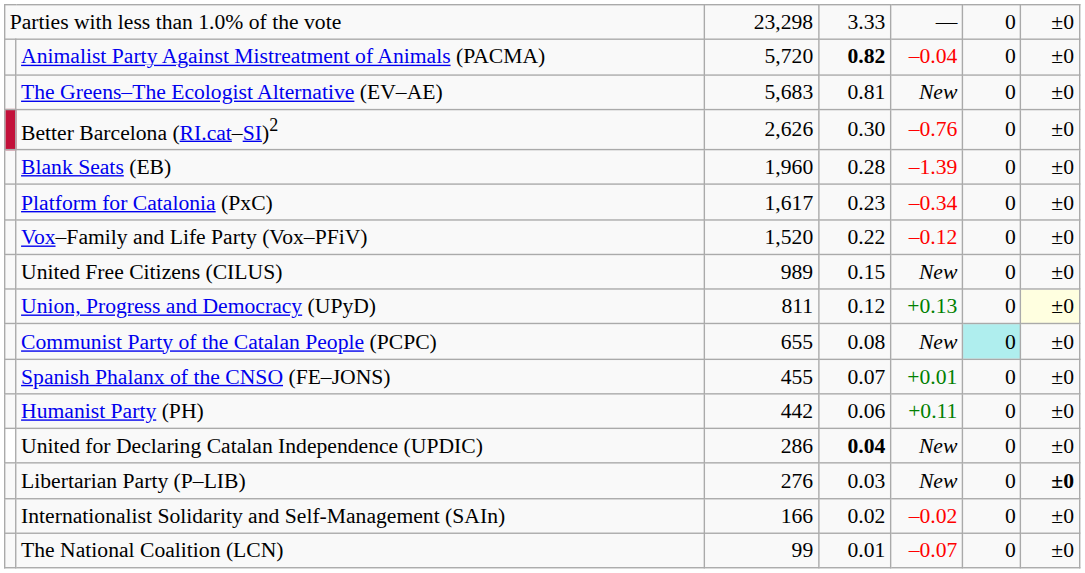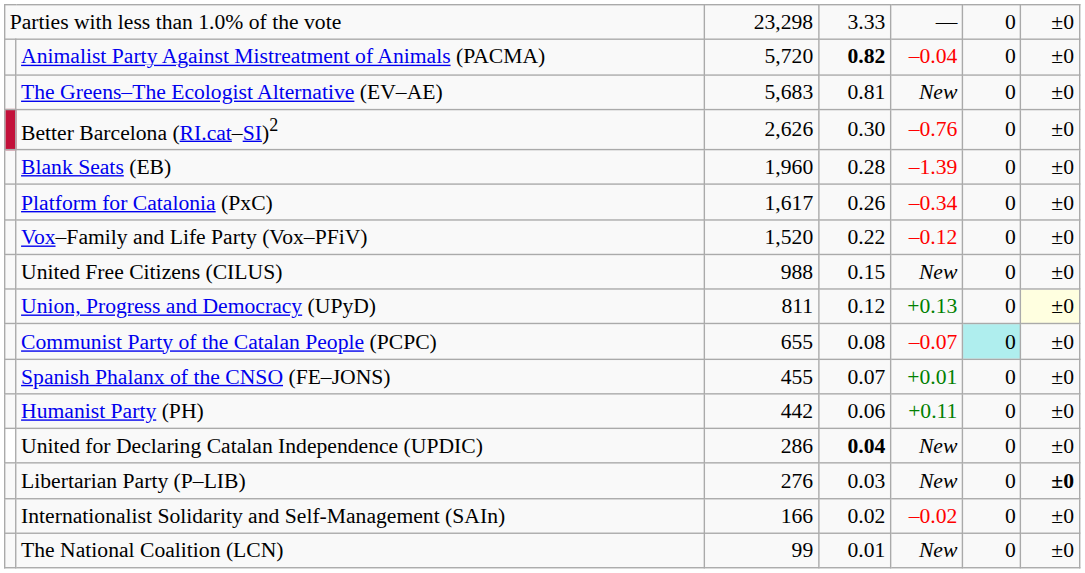Platform for Catalonia (PxC) | column 4: 0.23 -> 0.26
United Free Citizens (CILUS) | column 3: 989 -> 988
Communist Party of the Catalan People (PCPC) | column 5: New -> –0.07
The National Coalition (LCN) | column 5: –0.07 -> New
